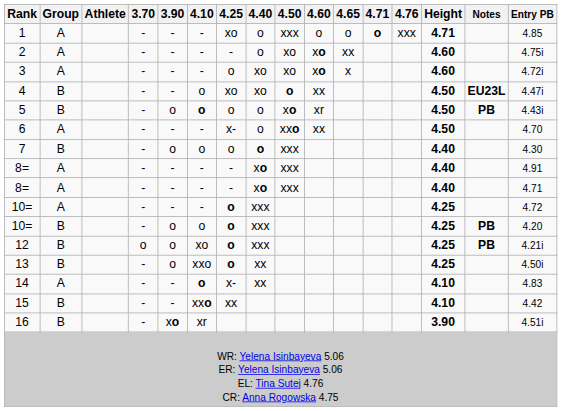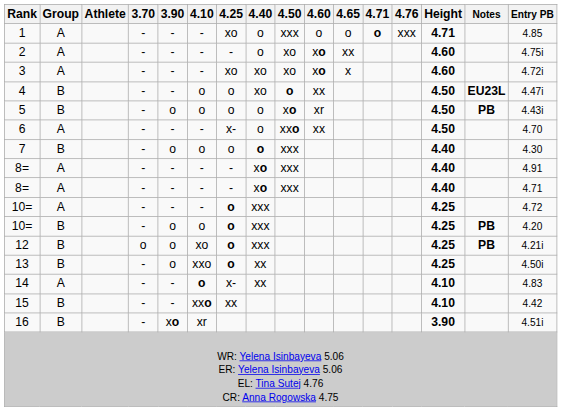3 | 4.25: o -> xo
4 | 4.25: xo -> o
5 | 4.10: bold -> normal
